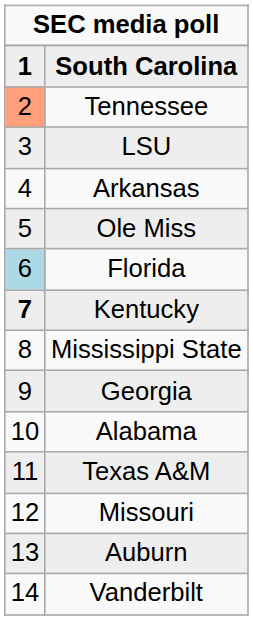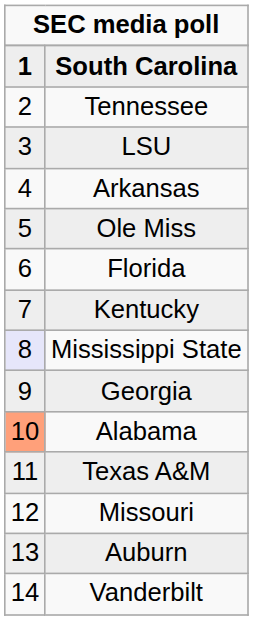Tennessee | column 1: lightsalmon background -> no background
Florida | column 1: lightblue background -> no background
Kentucky | column 1: bold -> normal
Mississippi State | column 1: no background -> lavender background
Alabama | column 1: no background -> lightsalmon background
